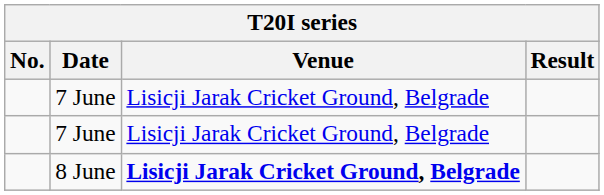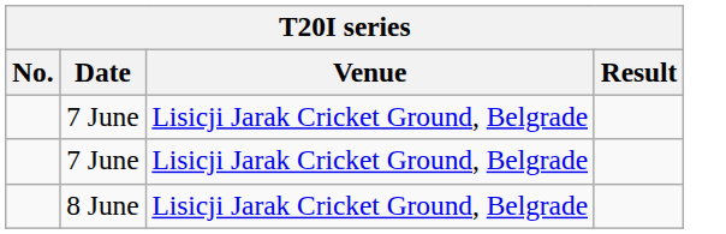8 June | Venue: bold -> normal
